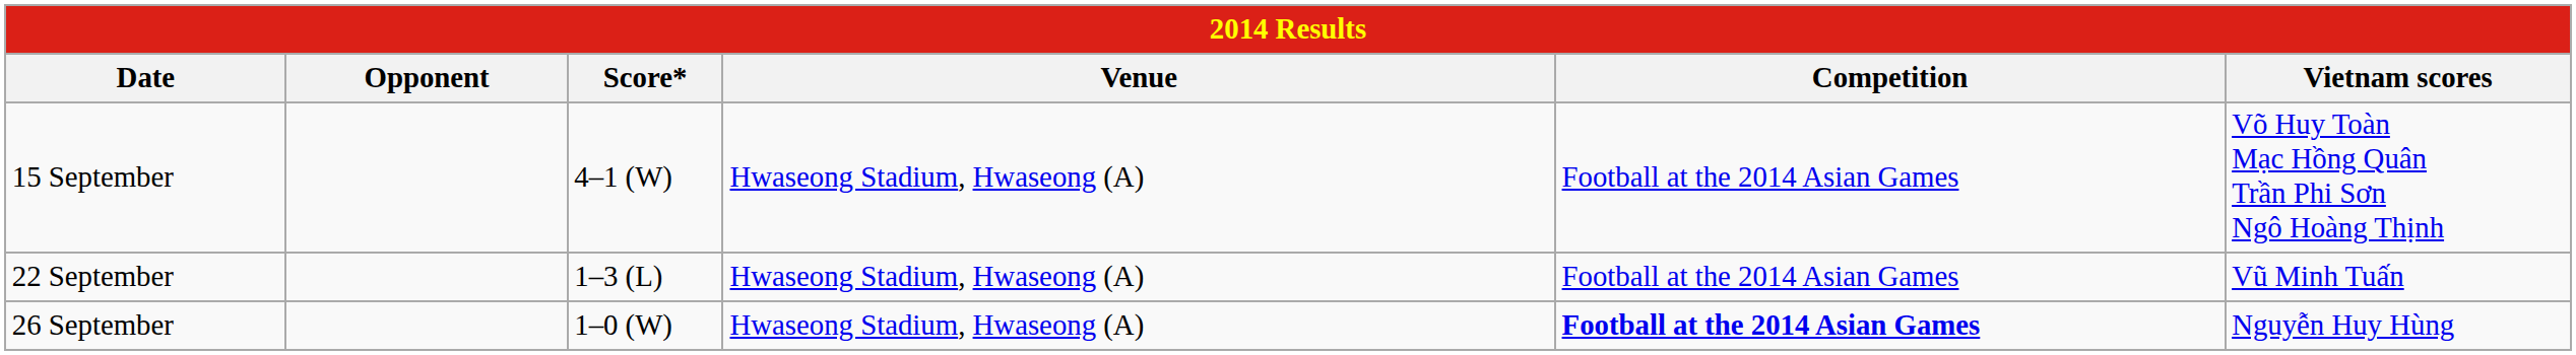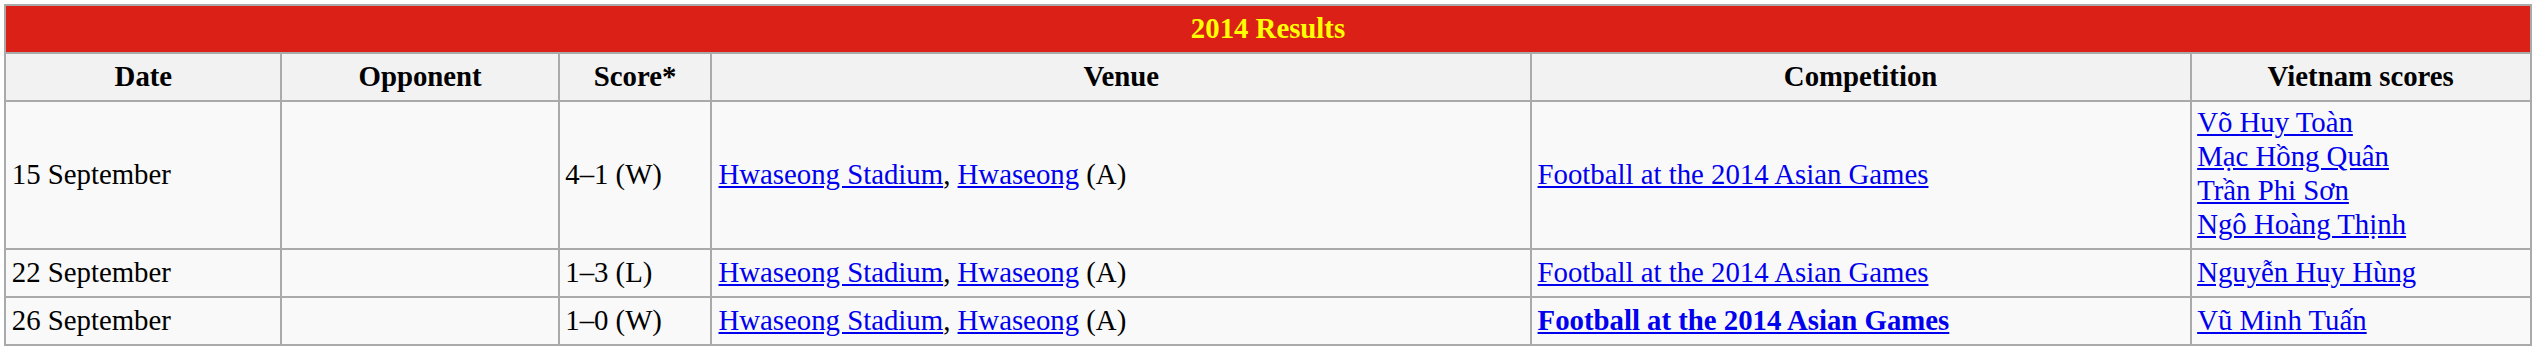22 September | Vietnam scores: Vũ Minh Tuấn -> Nguyễn Huy Hùng
26 September | Vietnam scores: Nguyễn Huy Hùng -> Vũ Minh Tuấn
